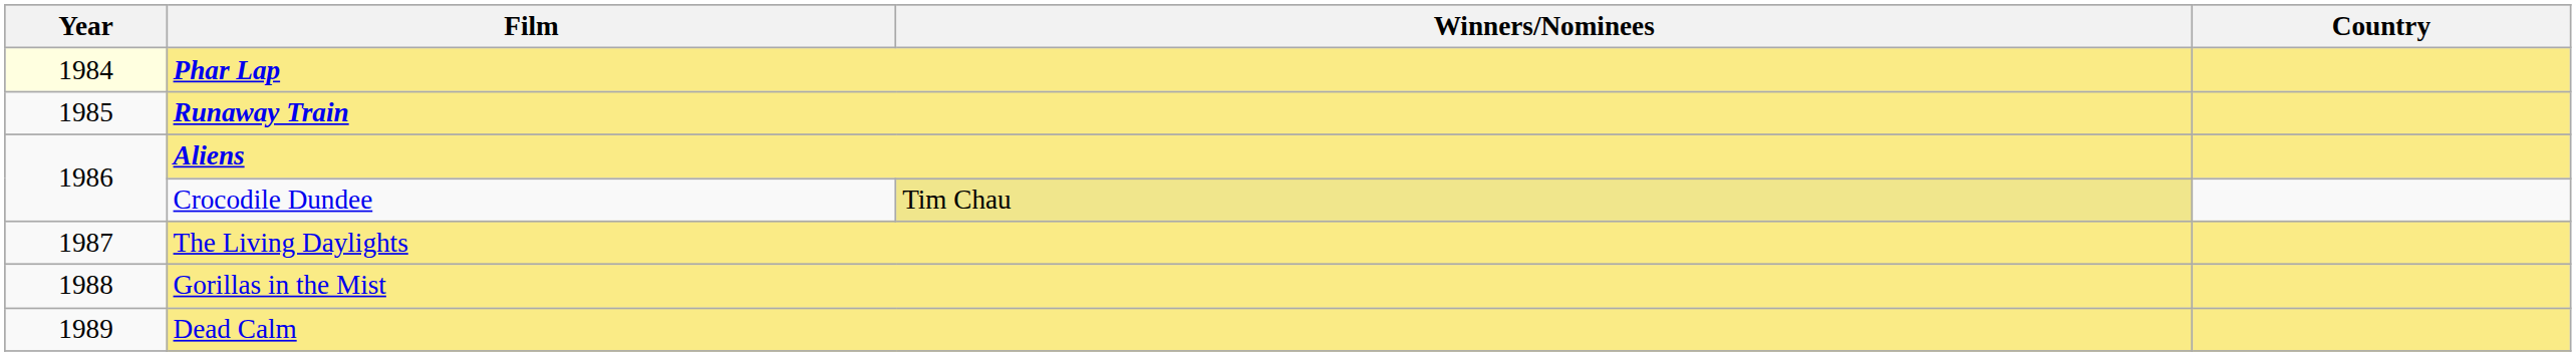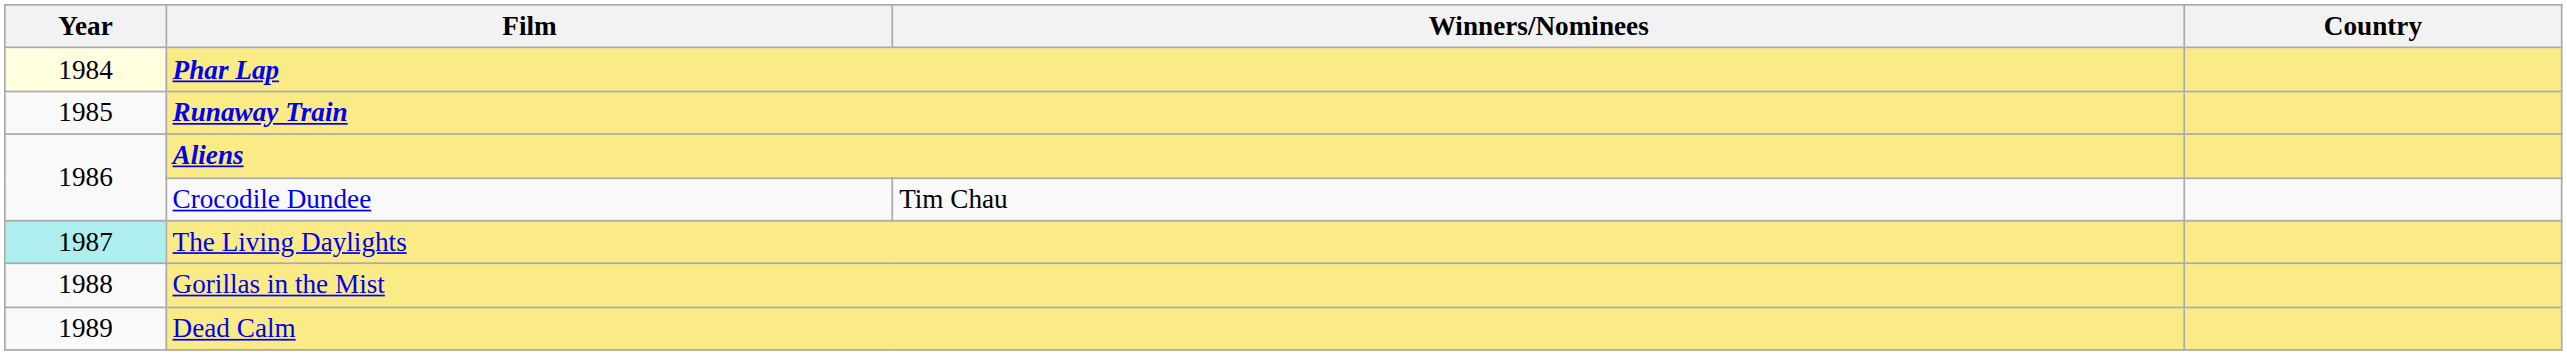Crocodile Dundee | Winners/Nominees: khaki background -> no background
The Living Daylights | Year: no background -> paleturquoise background
